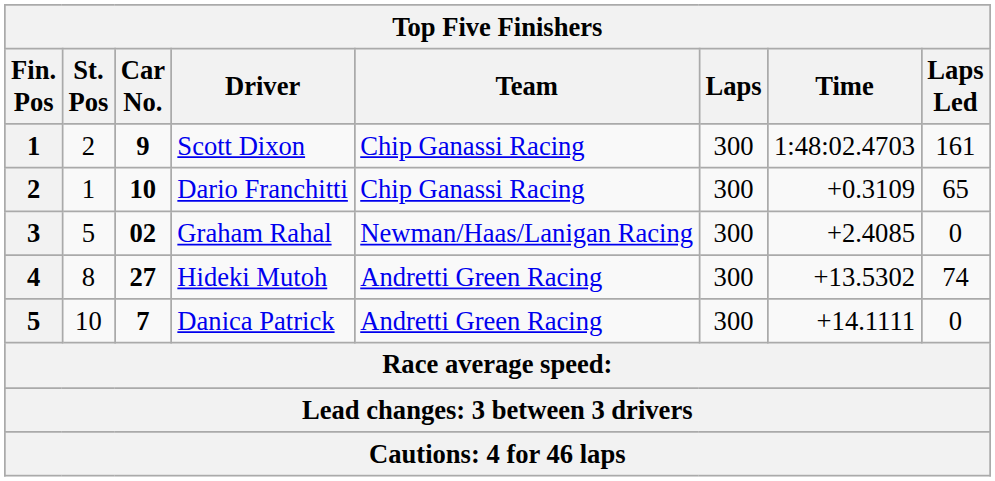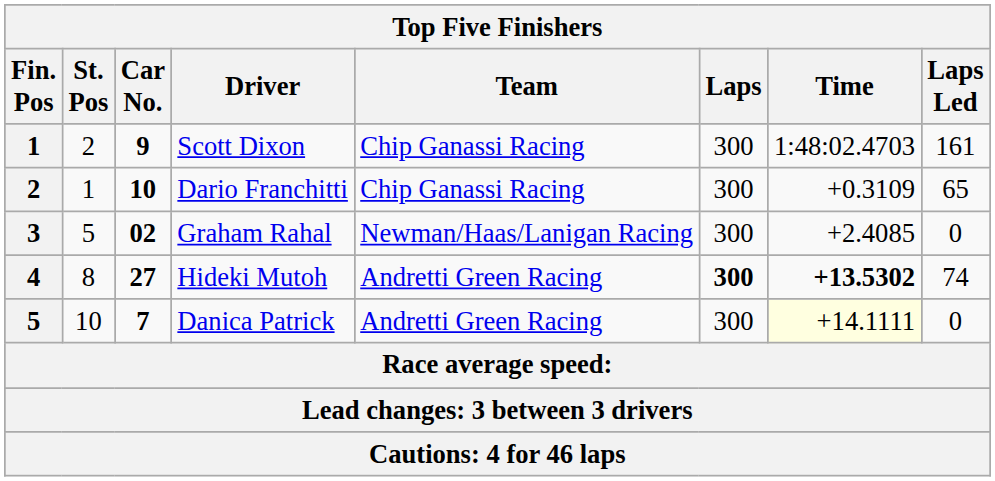Hideki Mutoh | Laps: normal -> bold
Hideki Mutoh | Time: normal -> bold
Danica Patrick | Time: no background -> lightyellow background
